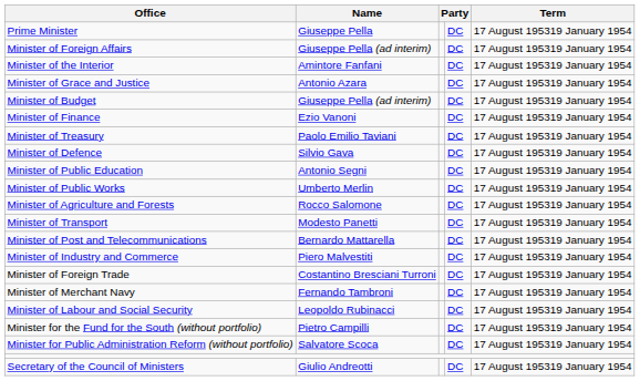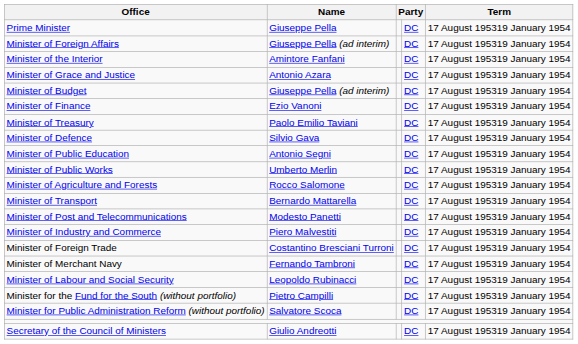Minister of Transport | Name: Modesto Panetti -> Bernardo Mattarella
Minister of Post and Telecommunications | Name: Bernardo Mattarella -> Modesto Panetti
